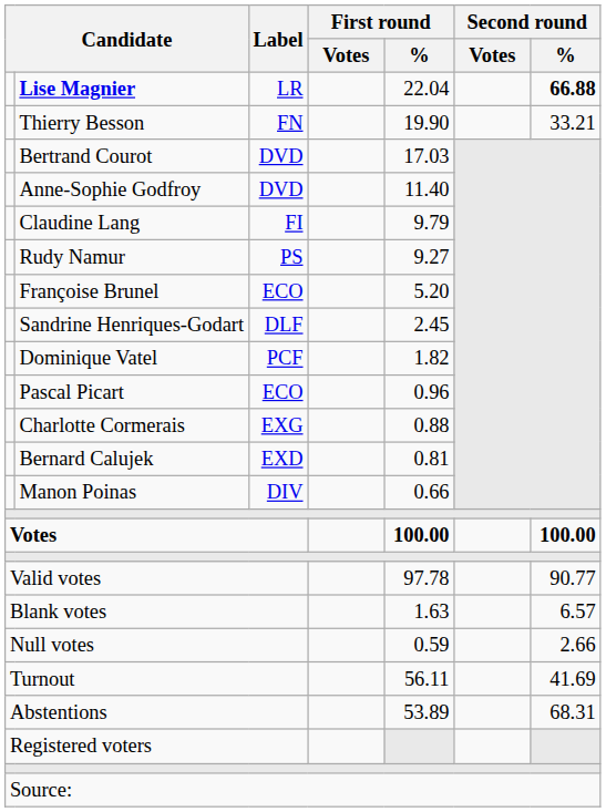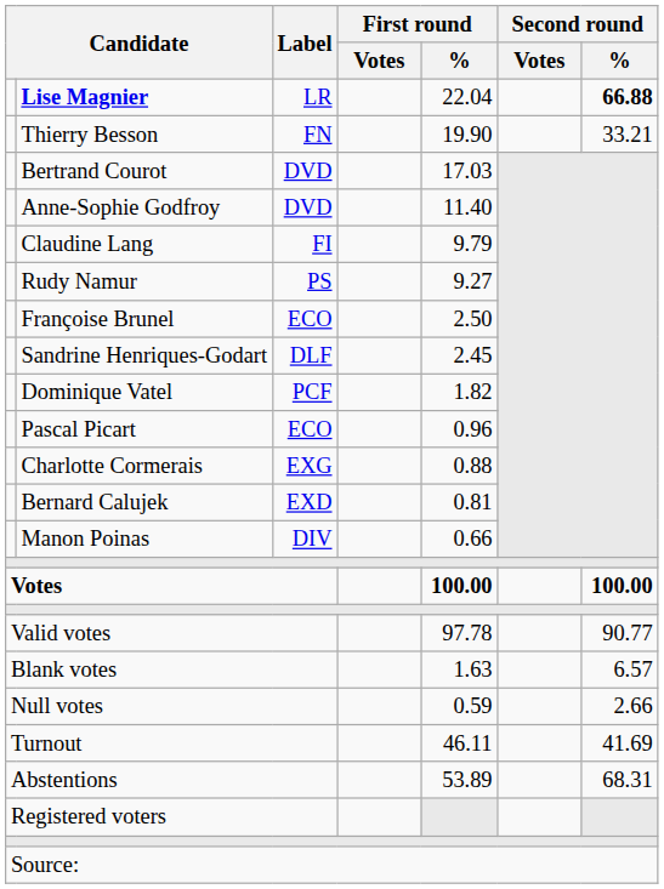Françoise Brunel | First round / %: 5.20 -> 2.50
Turnout | First round / %: 56.11 -> 46.11
